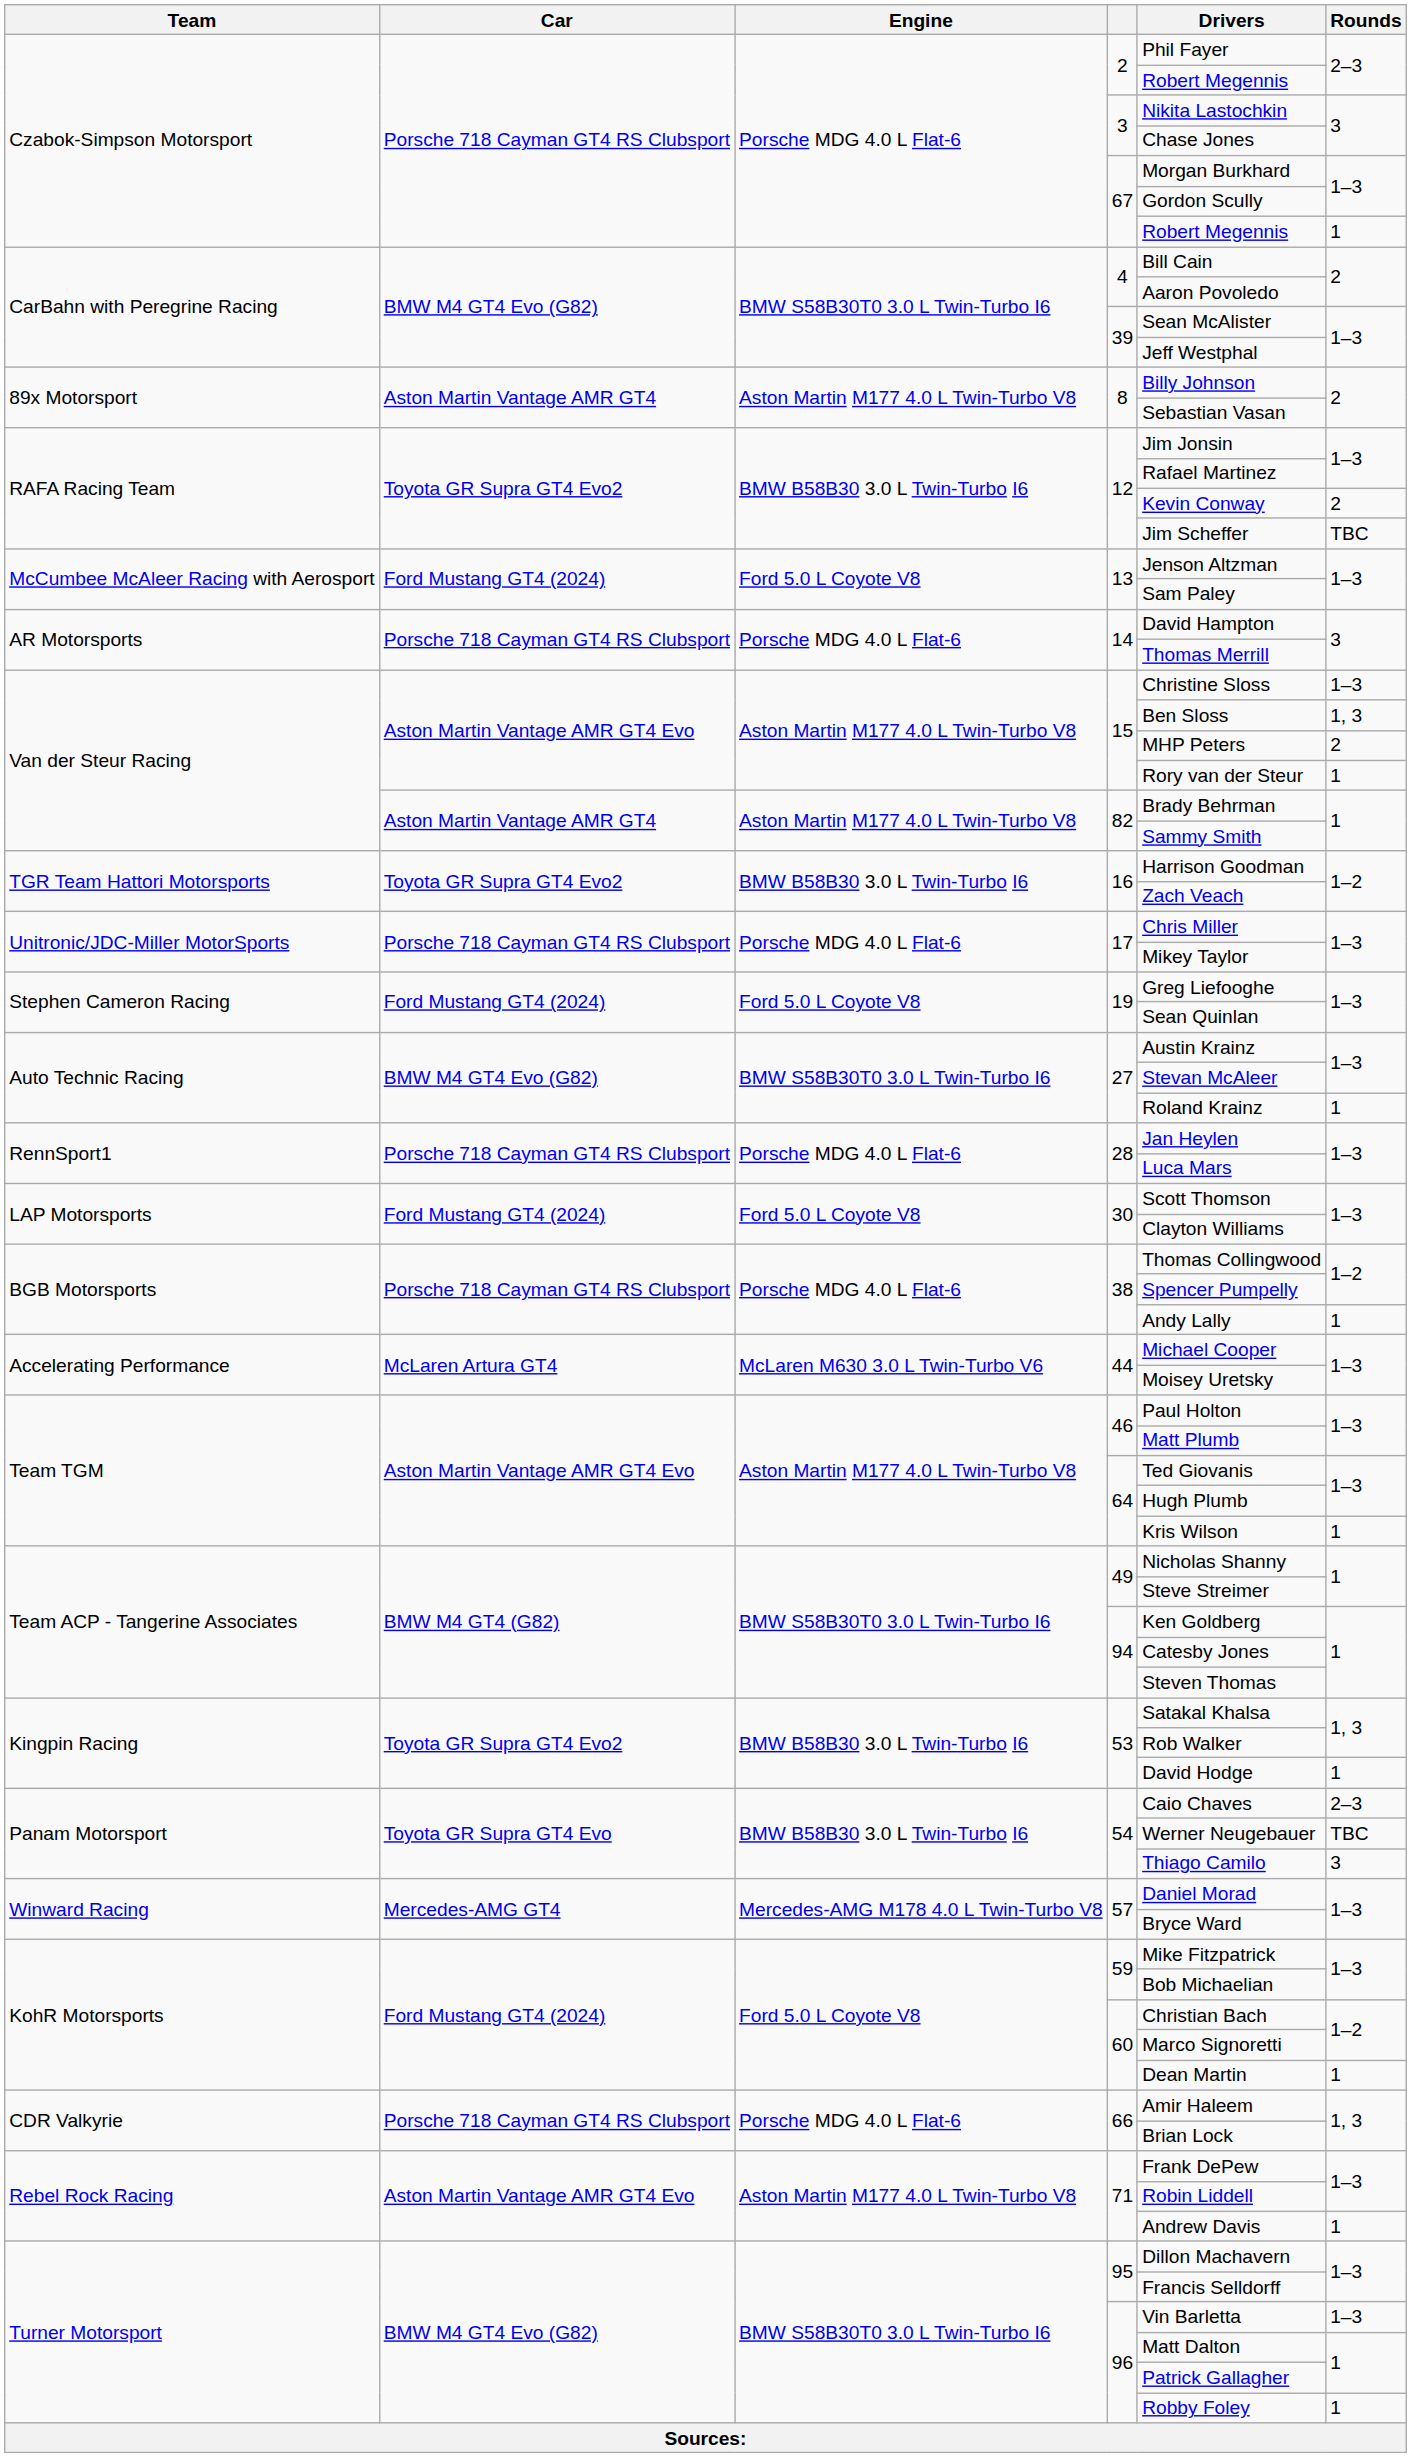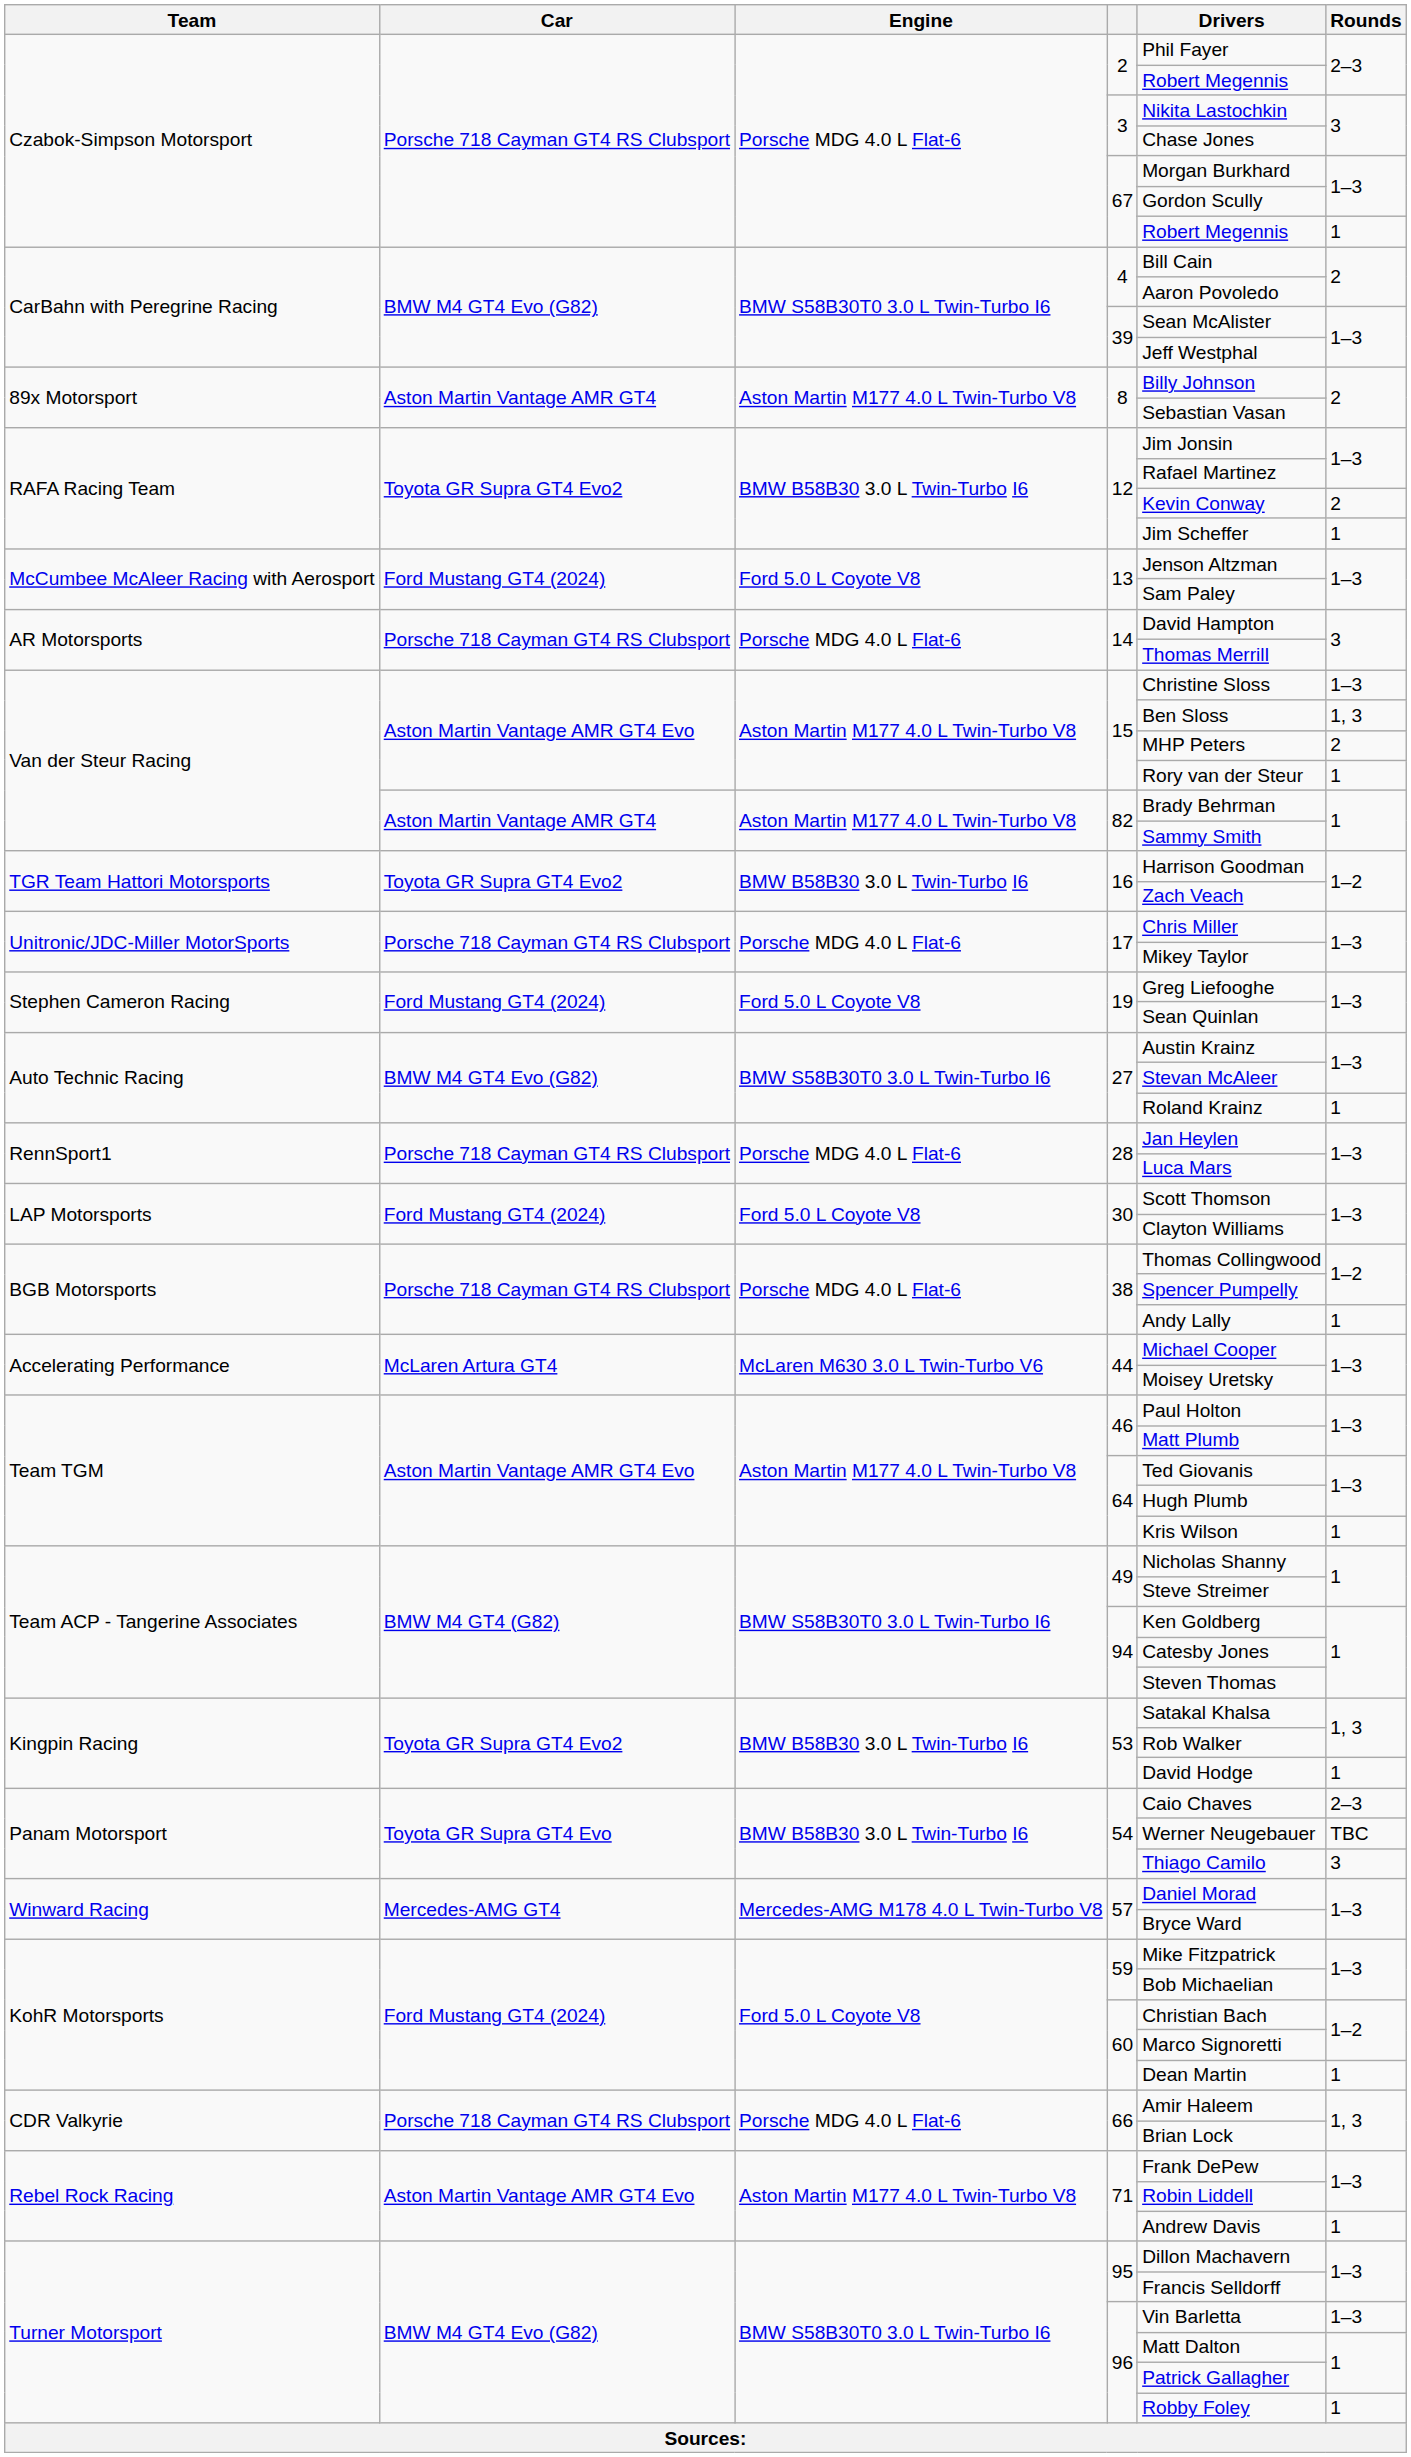row 18 | Rounds: TBC -> 1
